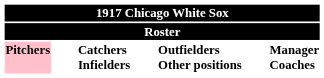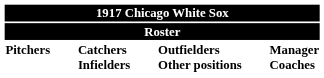Pitchers | column 1: pink background -> no background
